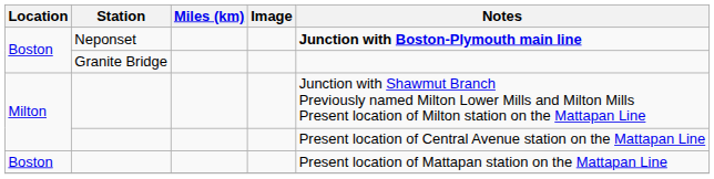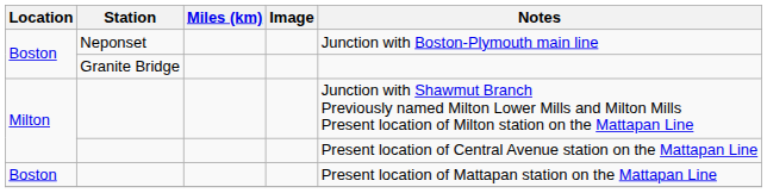Neponset | Notes: bold -> normal
